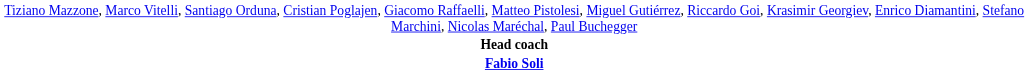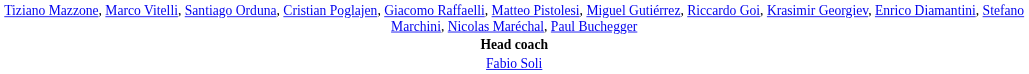row 3 | column 1: bold -> normal
